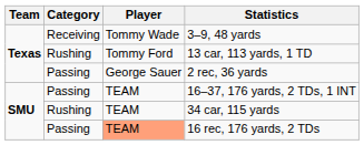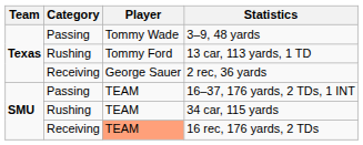3–9, 48 yards | Category: Receiving -> Passing
2 rec, 36 yards | Category: Passing -> Receiving
16 rec, 176 yards, 2 TDs | Category: Passing -> Receiving
